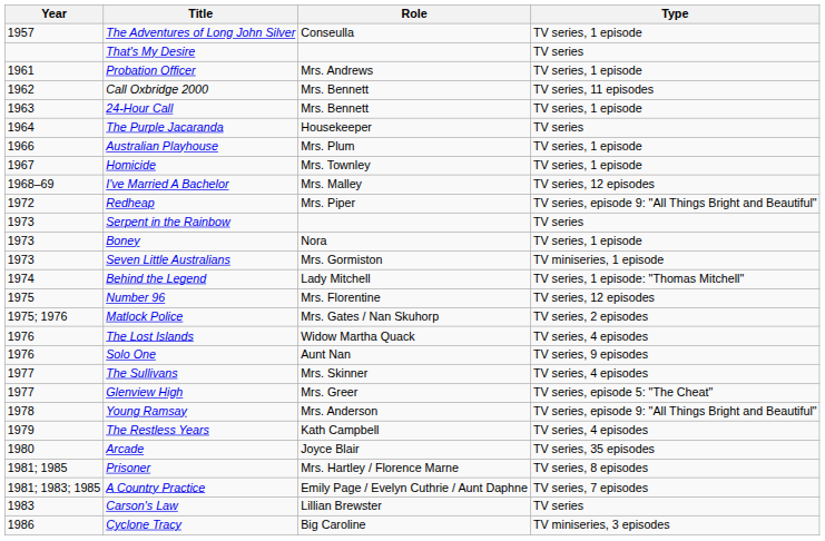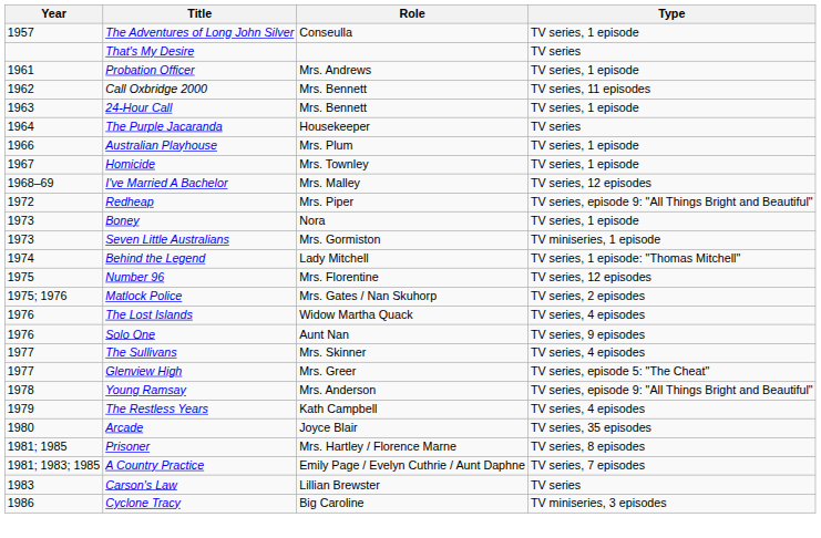- row: 1973 | Serpent in the Rainbow | TV series
